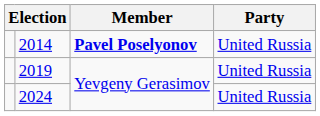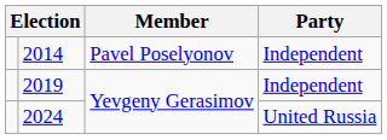2014 | Member: bold -> normal
2014 | Party: United Russia -> Independent
2019 | Party: United Russia -> Independent
